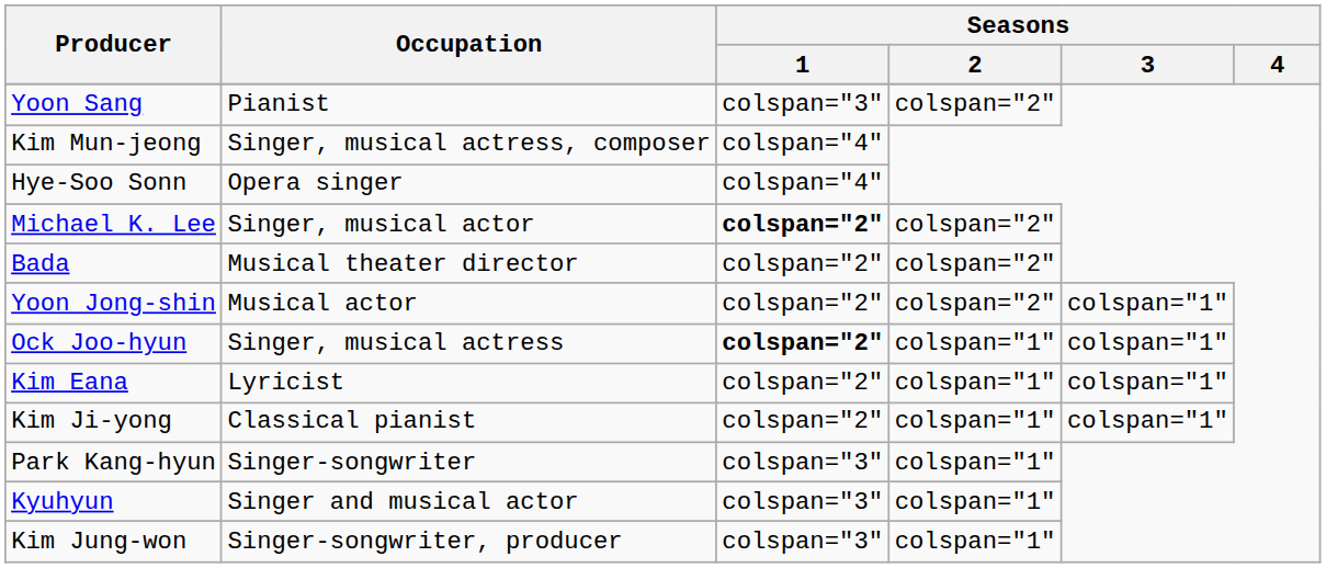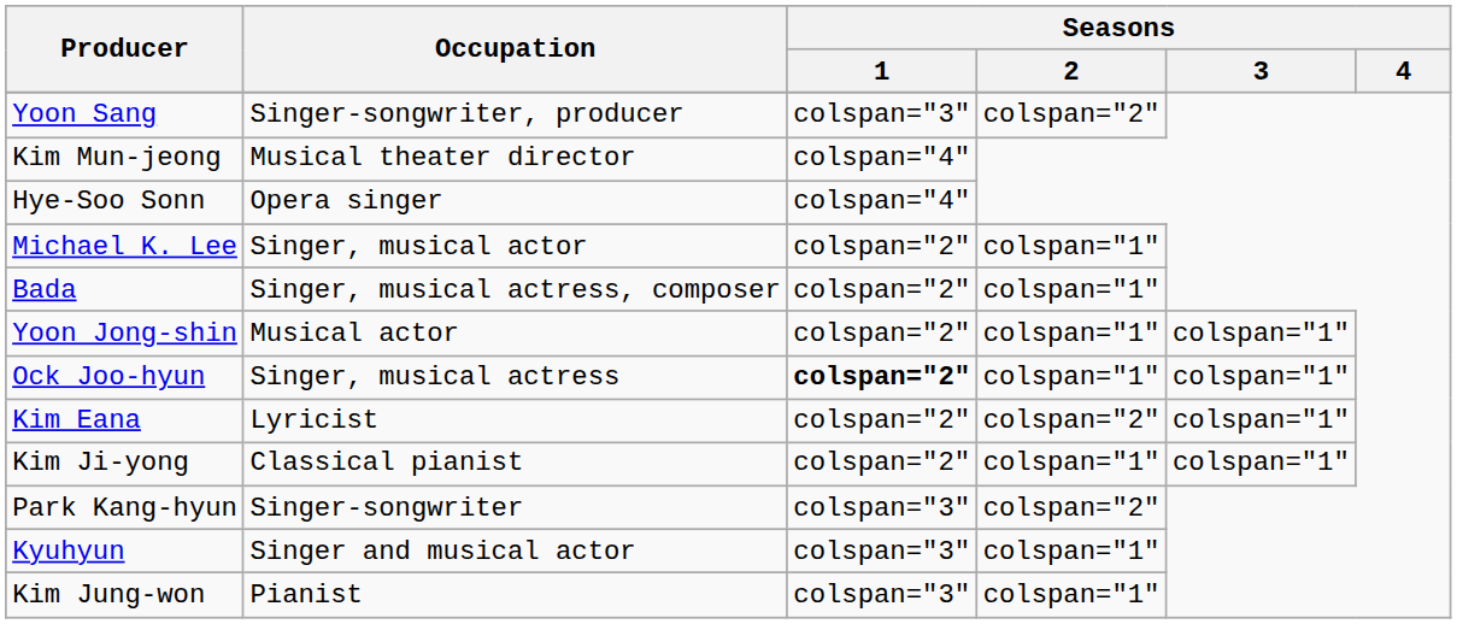Yoon Sang | Occupation: Pianist -> Singer-songwriter, producer
Kim Mun-jeong | Occupation: Singer, musical actress, composer -> Musical theater director
Michael K. Lee | Seasons / 1: bold -> normal
Michael K. Lee | Seasons / 2: colspan="2" -> colspan="1"
Bada | Occupation: Musical theater director -> Singer, musical actress, composer
Bada | Seasons / 2: colspan="2" -> colspan="1"
Yoon Jong-shin | Seasons / 2: colspan="2" -> colspan="1"
Kim Eana | Seasons / 2: colspan="1" -> colspan="2"
Park Kang-hyun | Seasons / 2: colspan="1" -> colspan="2"
Kim Jung-won | Occupation: Singer-songwriter, producer -> Pianist
